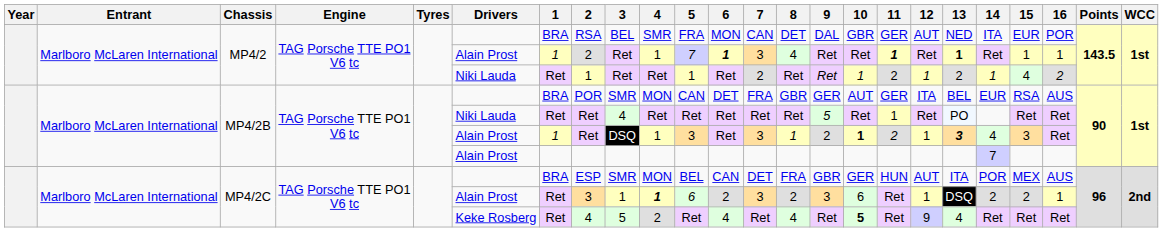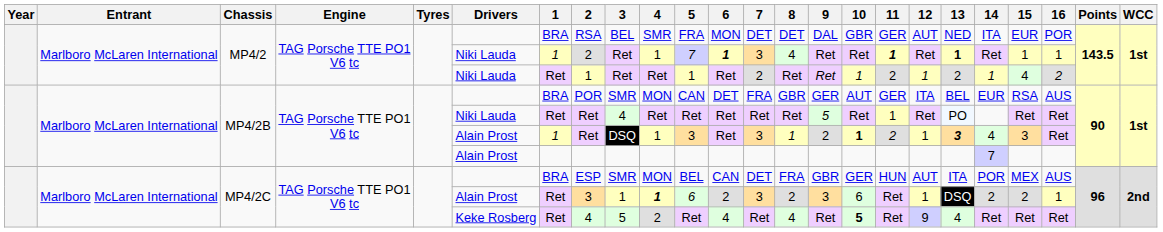row 2 | 7: CAN -> DET
row 3 | Drivers: Alain Prost -> Niki Lauda
